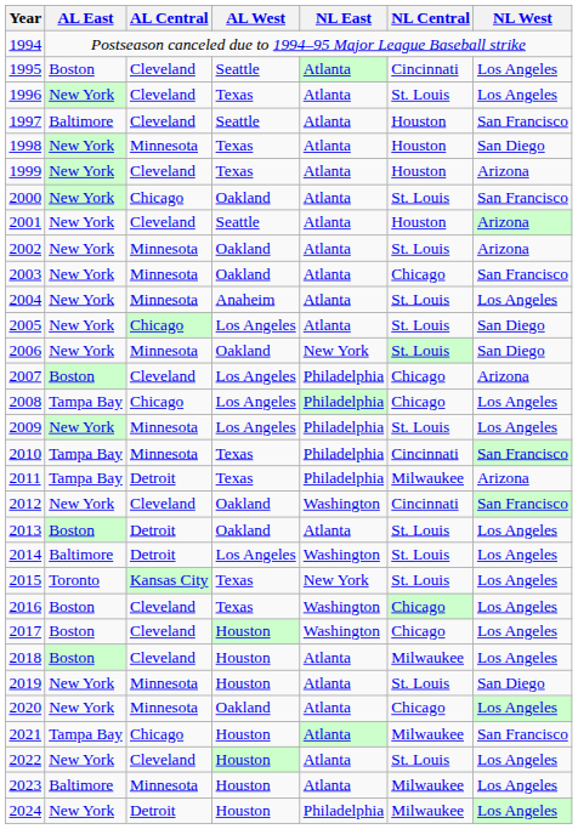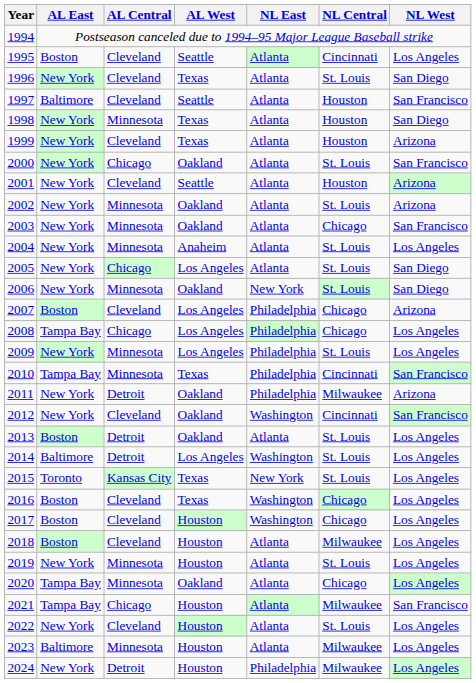1996 | NL West: Los Angeles -> San Diego
2011 | AL East: Tampa Bay -> New York
2011 | AL West: Texas -> Oakland
2019 | NL West: San Diego -> Los Angeles
2020 | AL East: New York -> Tampa Bay
